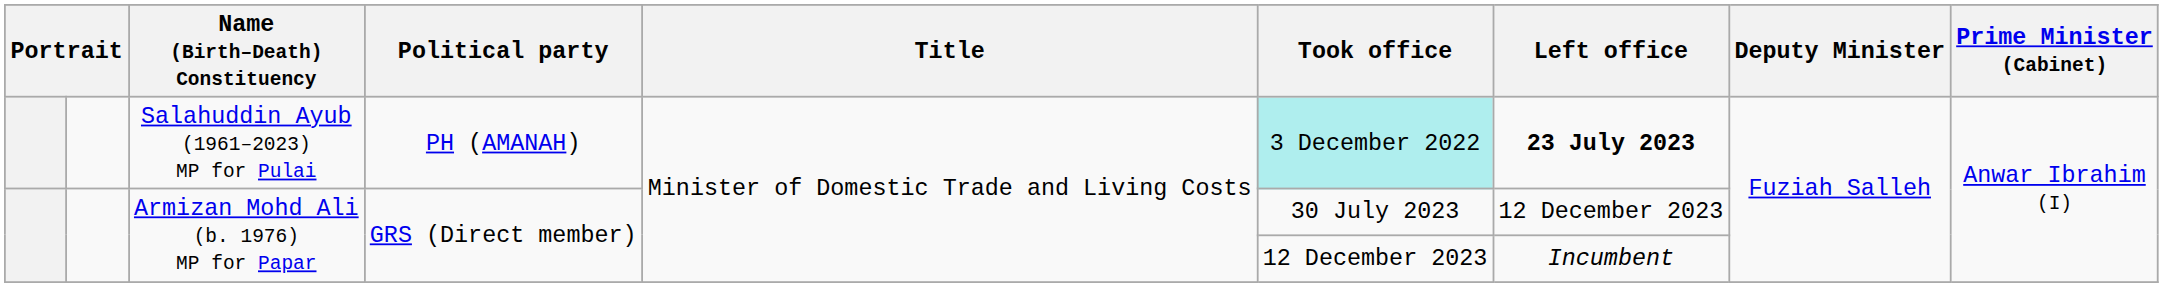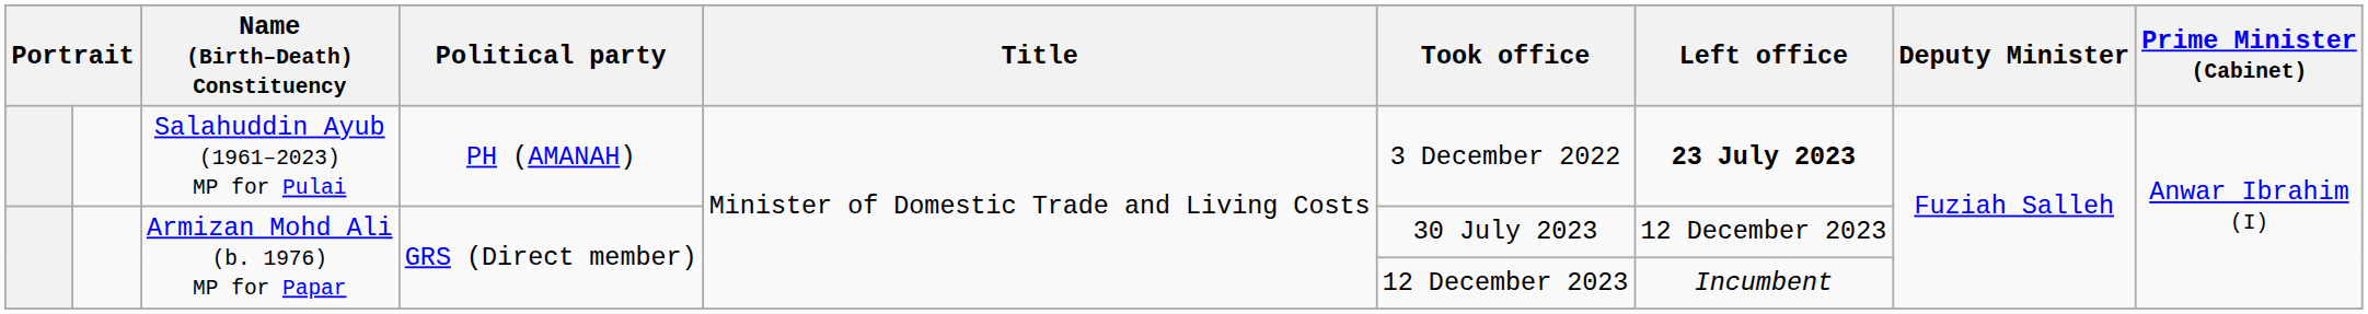Salahuddin Ayub (1961–2023) MP for Pulai | Took office: paleturquoise background -> no background
